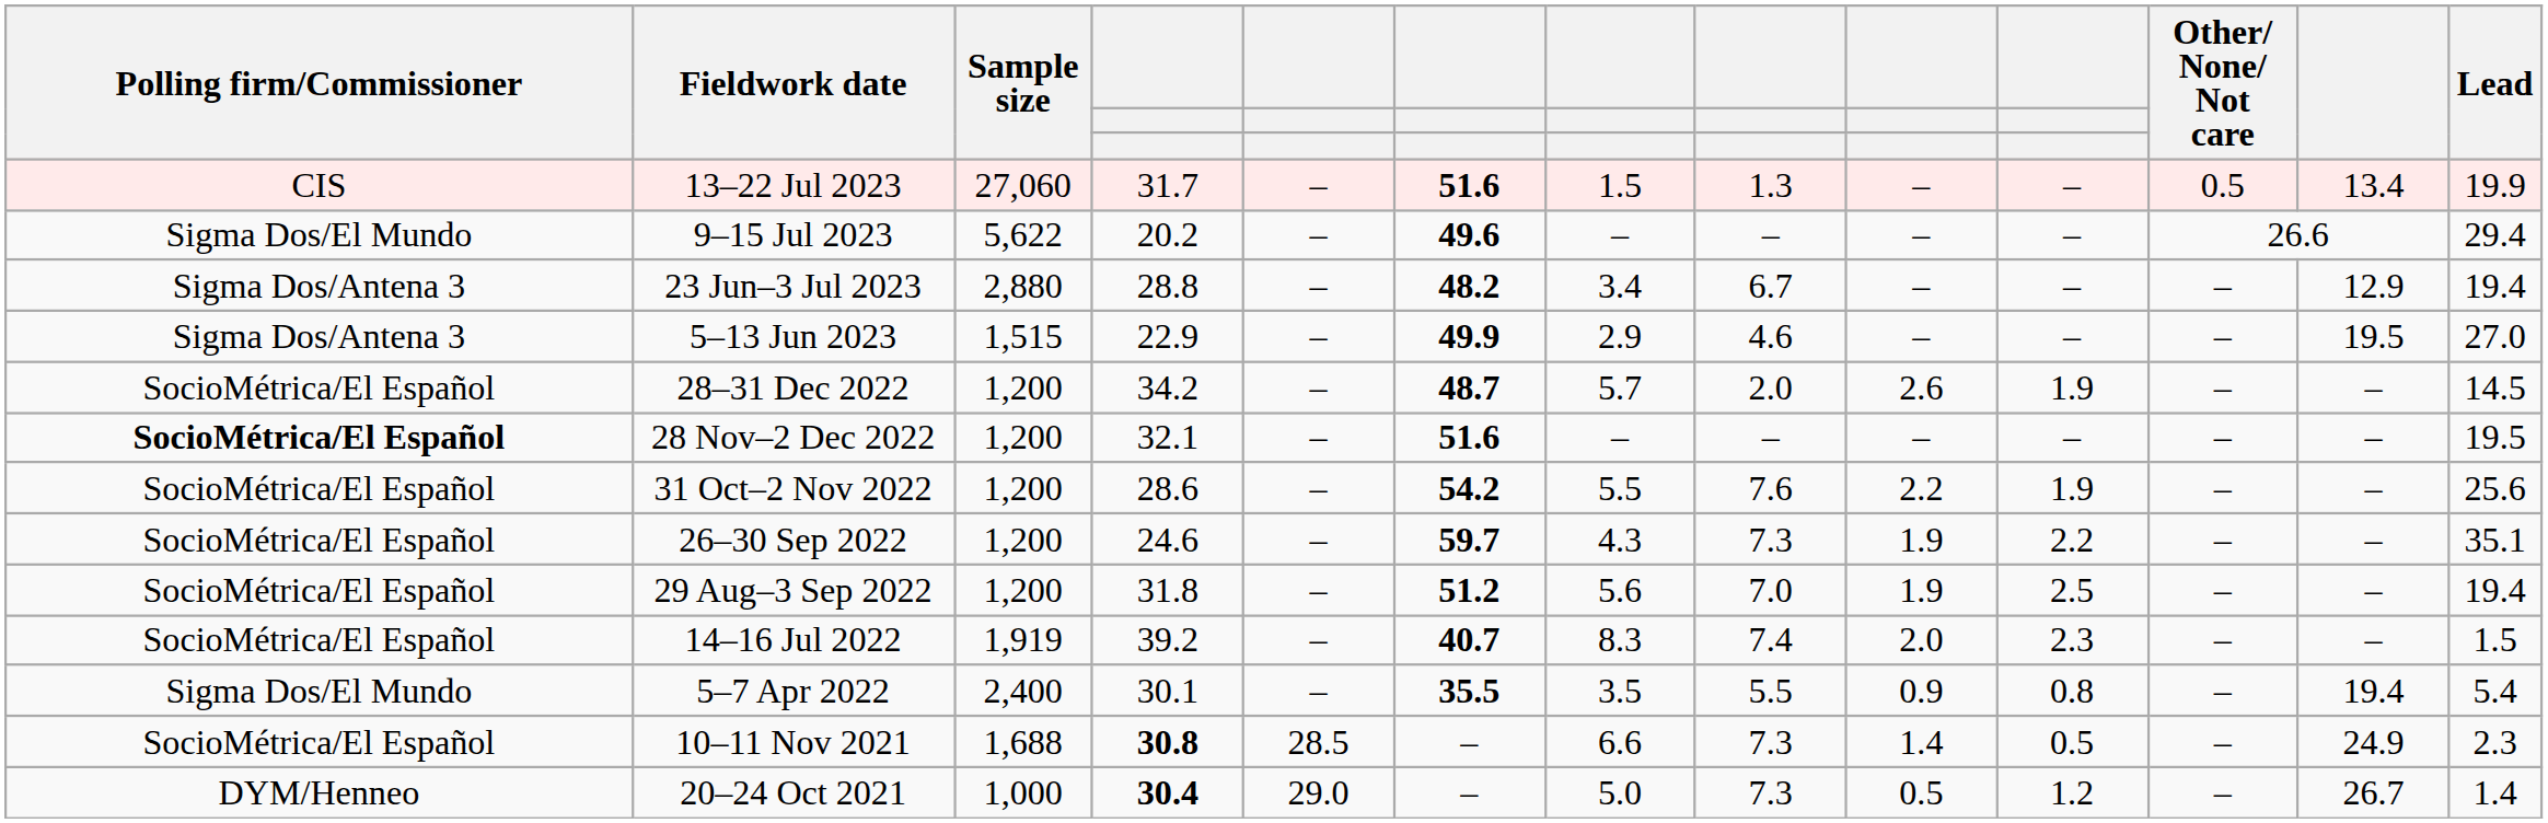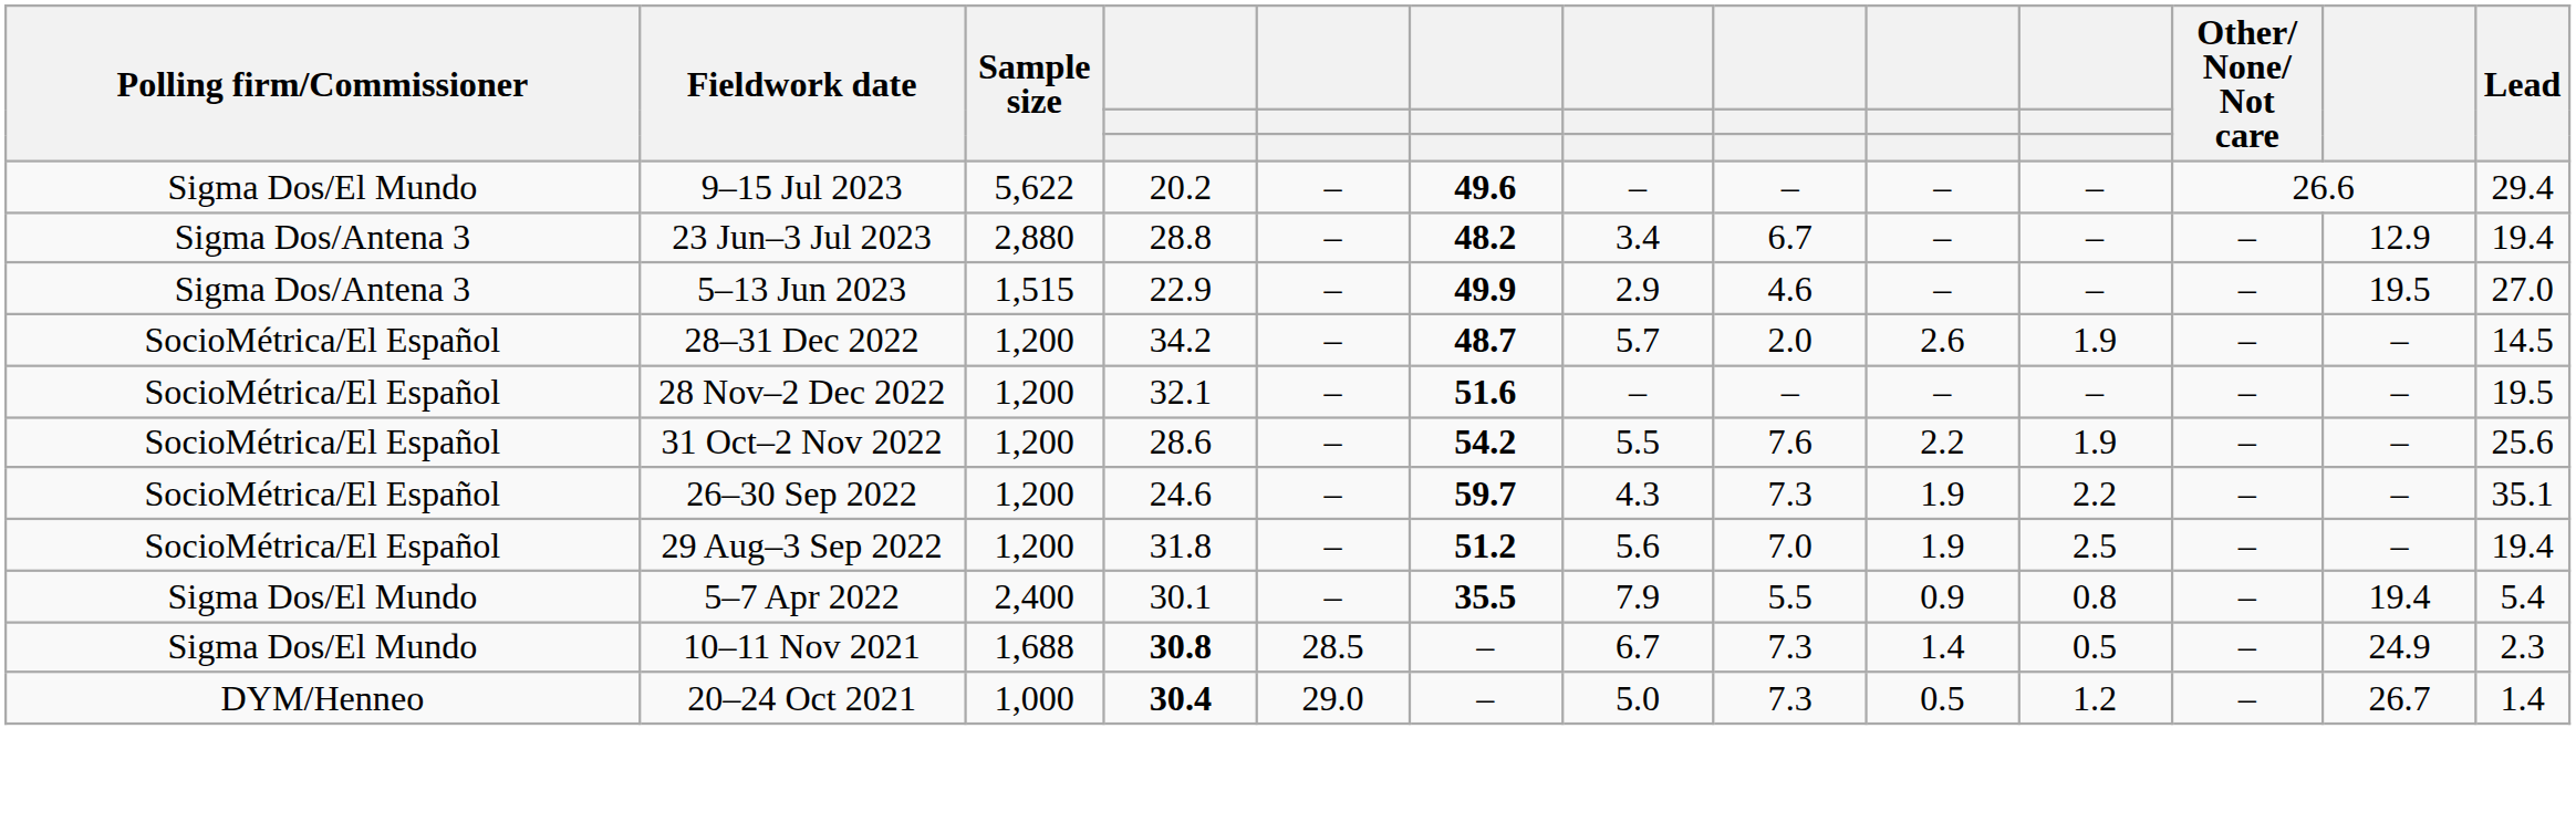- row: CIS | 13–22 Jul 2023 | 27,060 | 31.7 | – | 51.6 | 1.5 | 1.3 | – | – | 0.5 | 13.4 | 19.9
28 Nov–2 Dec 2022 | Polling firm/Commissioner: bold -> normal
- row: SocioMétrica/El Español | 14–16 Jul 2022 | 1,919 | 39.2 | – | 40.7 | 8.3 | 7.4 | 2.0 | 2.3 | – | – | 1.5
5–7 Apr 2022 | column 7: 3.5 -> 7.9
10–11 Nov 2021 | Polling firm/Commissioner: SocioMétrica/El Español -> Sigma Dos/El Mundo
10–11 Nov 2021 | column 7: 6.6 -> 6.7
